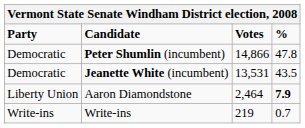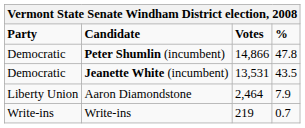Aaron Diamondstone | %: bold -> normal
